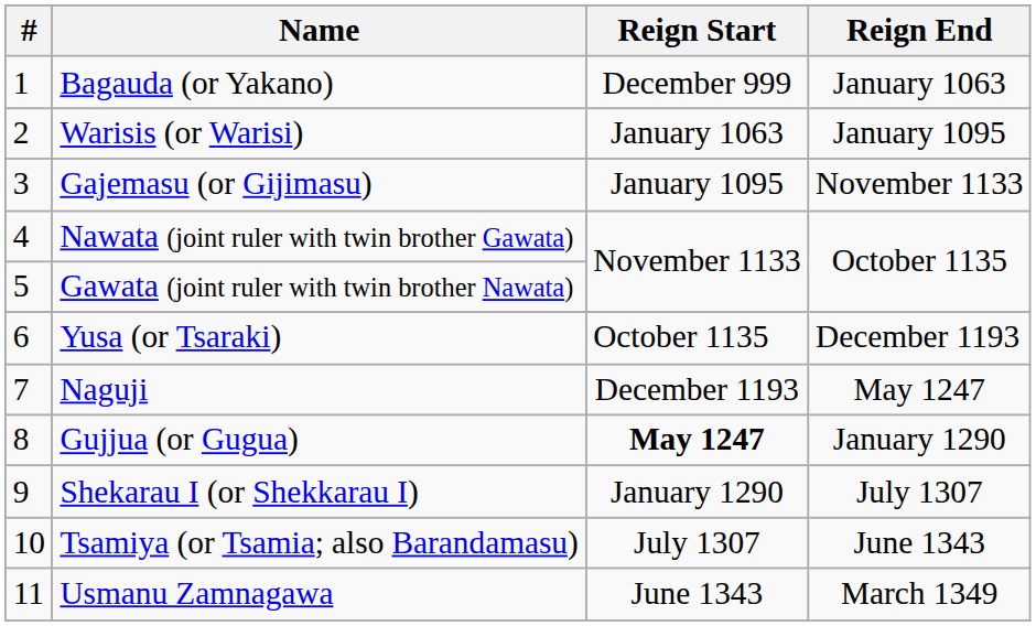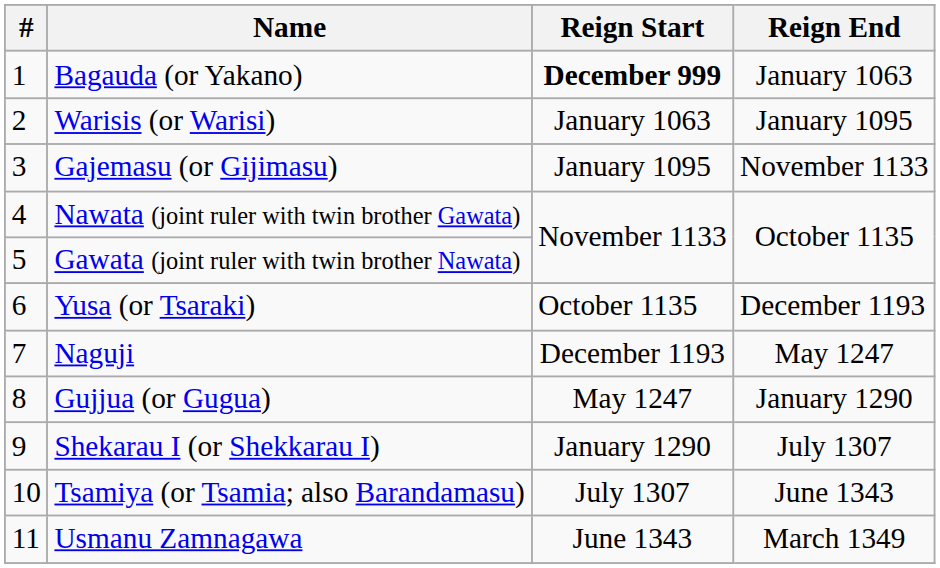Bagauda (or Yakano) | Reign Start: normal -> bold
Gujjua (or Gugua) | Reign Start: bold -> normal
